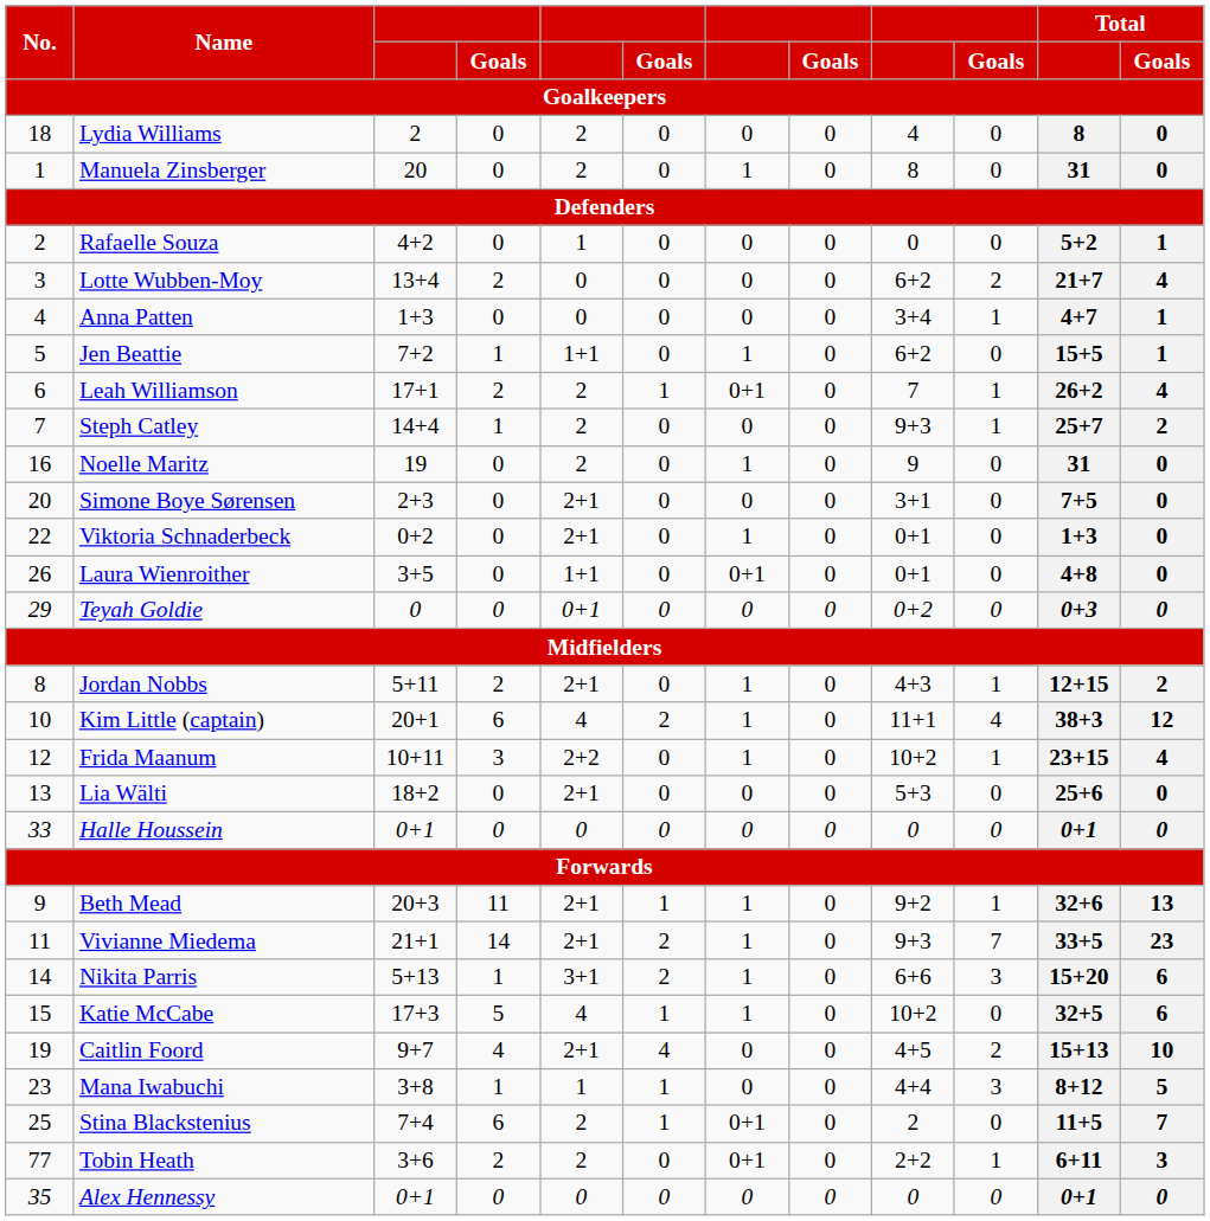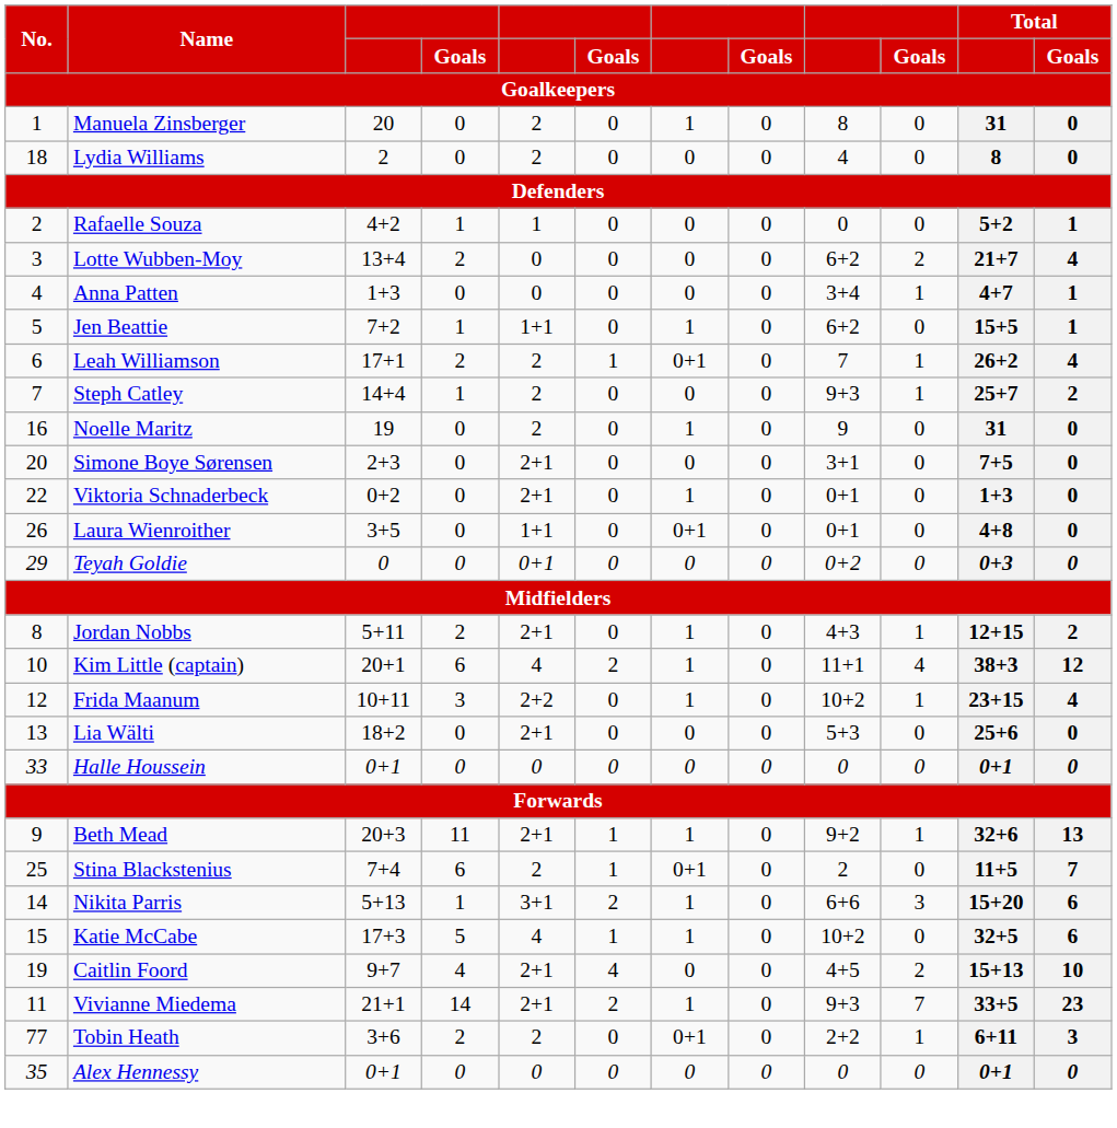rows swapped: Manuela Zinsberger <-> Lydia Williams
Rafaelle Souza | column 4: 0 -> 1
rows swapped: Vivianne Miedema <-> Stina Blackstenius
- row: 23 | Mana Iwabuchi | 3+8 | 1 | 1 | 1 | 0 | 0 | 4+4 | 3 | 8+12 | 5
